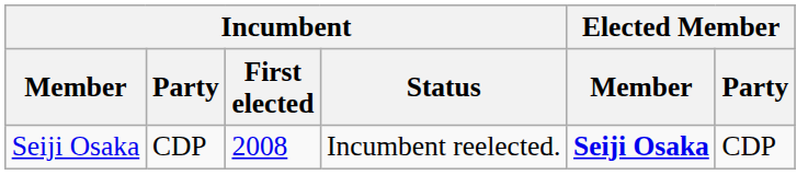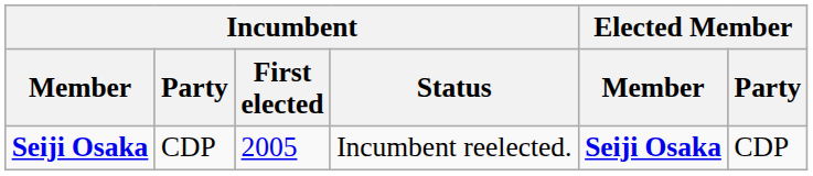row 3 | Incumbent / Member: normal -> bold
row 3 | Incumbent / First elected: 2008 -> 2005
